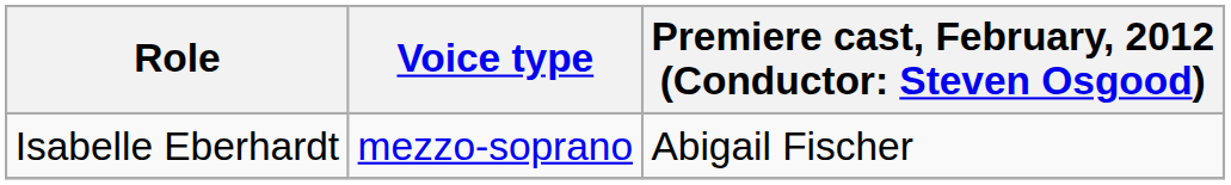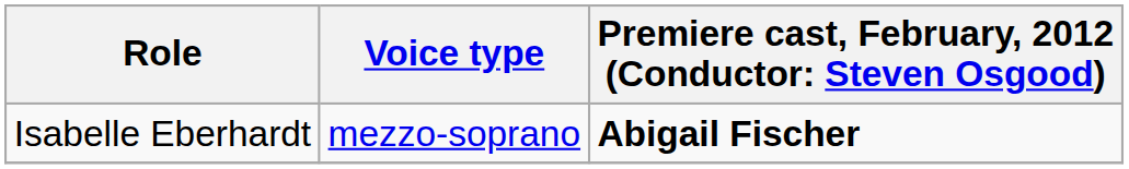Isabelle Eberhardt | column 3: normal -> bold
